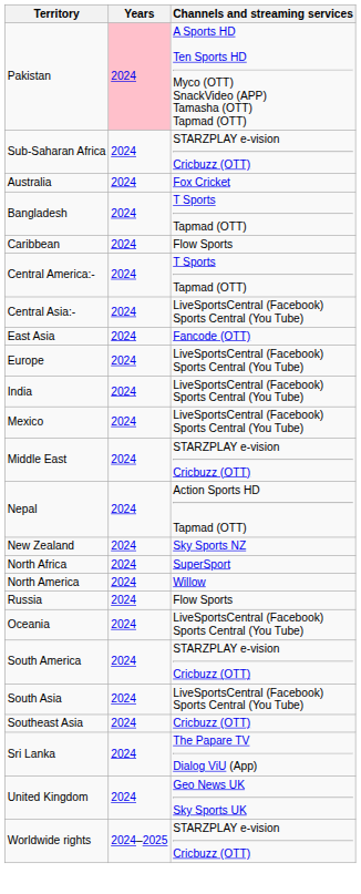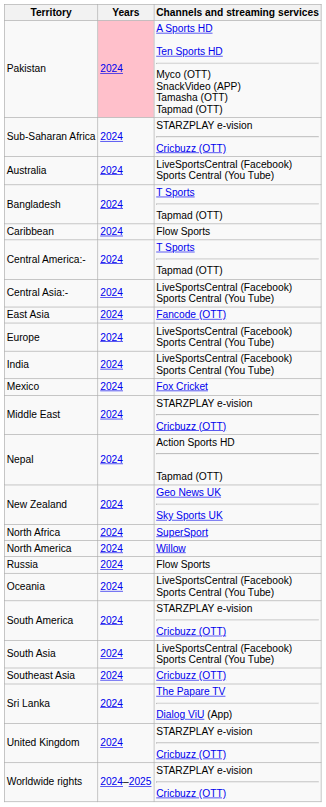Australia | Channels and streaming services: Fox Cricket -> LiveSportsCentral (Facebook) Sports Central (You Tube)
Mexico | Channels and streaming services: LiveSportsCentral (Facebook) Sports Central (You Tube) -> Fox Cricket
New Zealand | Channels and streaming services: Sky Sports NZ -> Geo News UK Sky Sports UK
United Kingdom | Channels and streaming services: Geo News UK Sky Sports UK -> STARZPLAY e-vision Cricbuzz (OTT)
